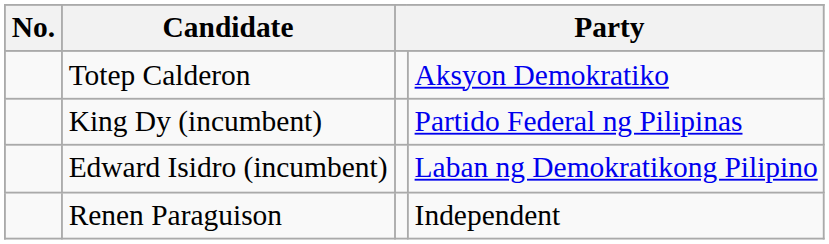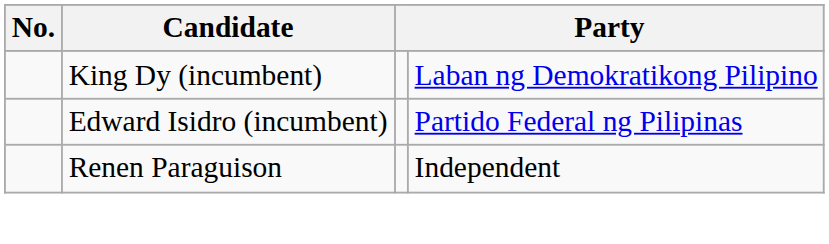- row: Totep Calderon | Aksyon Demokratiko
King Dy (incumbent) | column 4: Partido Federal ng Pilipinas -> Laban ng Demokratikong Pilipino
Edward Isidro (incumbent) | column 4: Laban ng Demokratikong Pilipino -> Partido Federal ng Pilipinas
